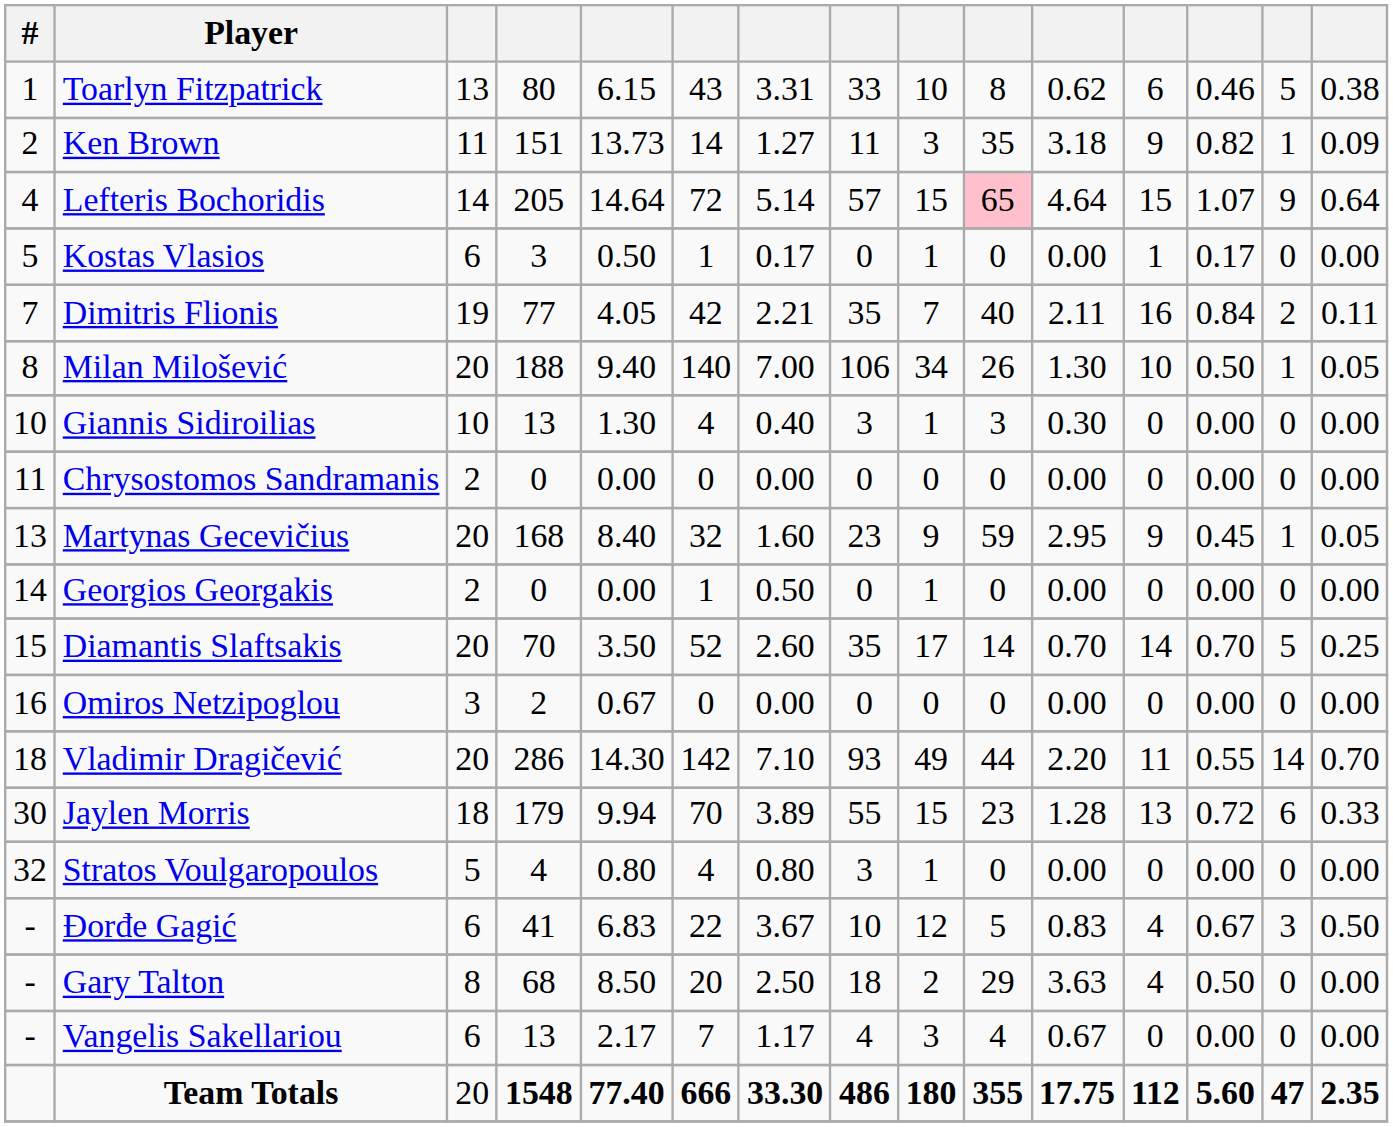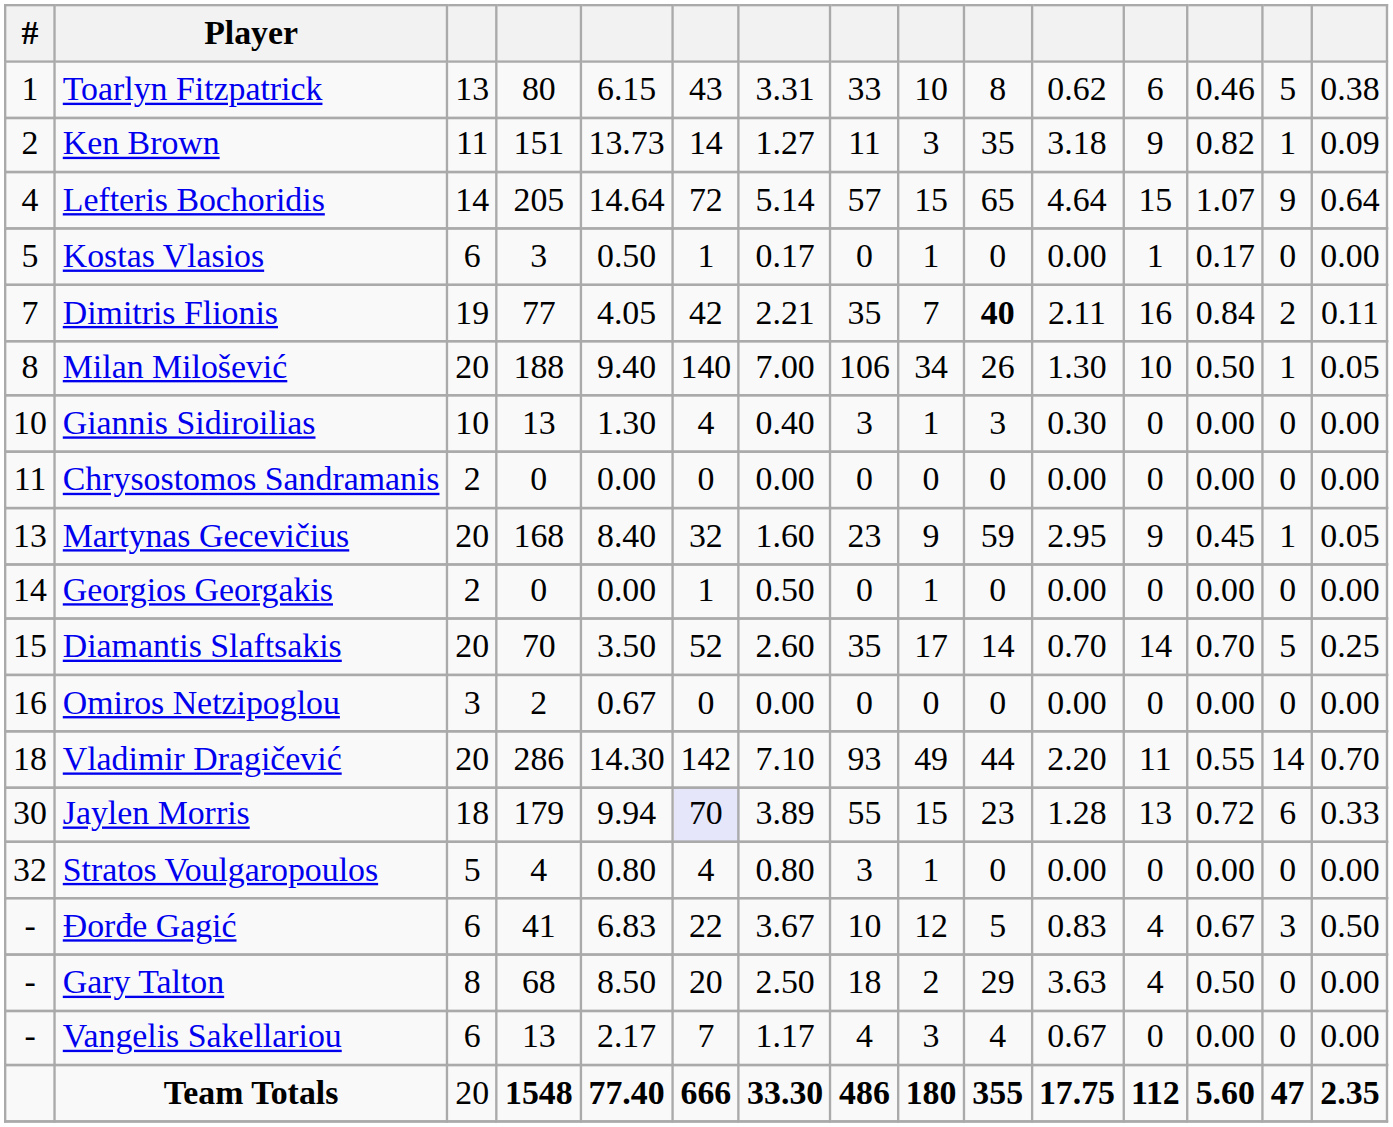Lefteris Bochoridis | column 10: pink background -> no background
Dimitris Flionis | column 10: normal -> bold
Jaylen Morris | column 6: no background -> lavender background
